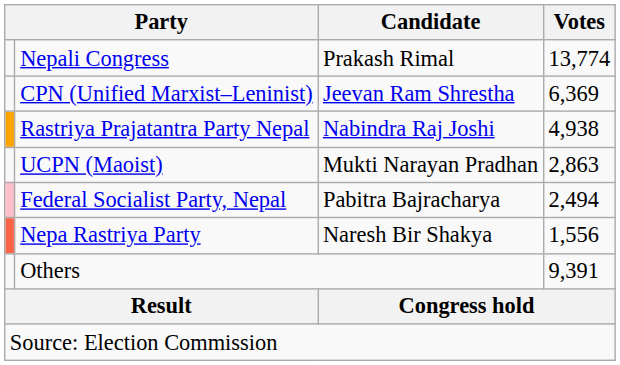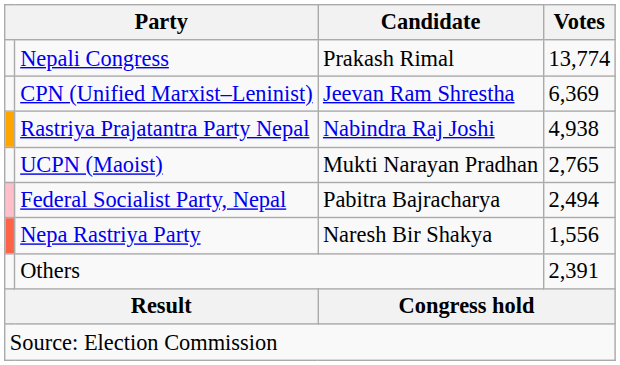UCPN (Maoist) | Votes: 2,863 -> 2,765
Others | Votes: 9,391 -> 2,391
